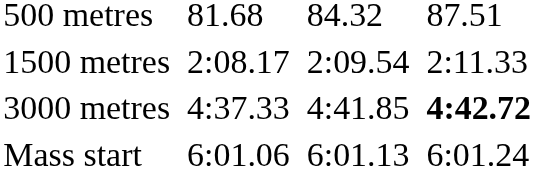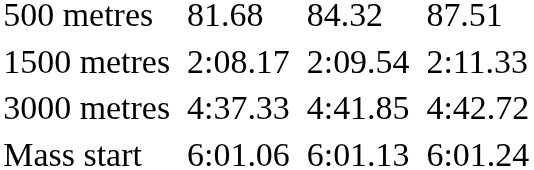3000 metres | column 4: bold -> normal
